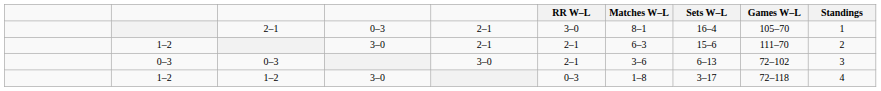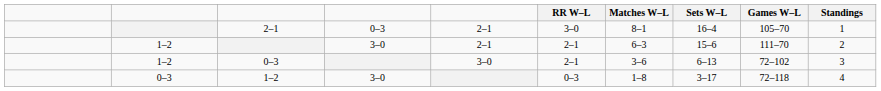row 4 | column 2: 0–3 -> 1–2
row 5 | column 2: 1–2 -> 0–3
